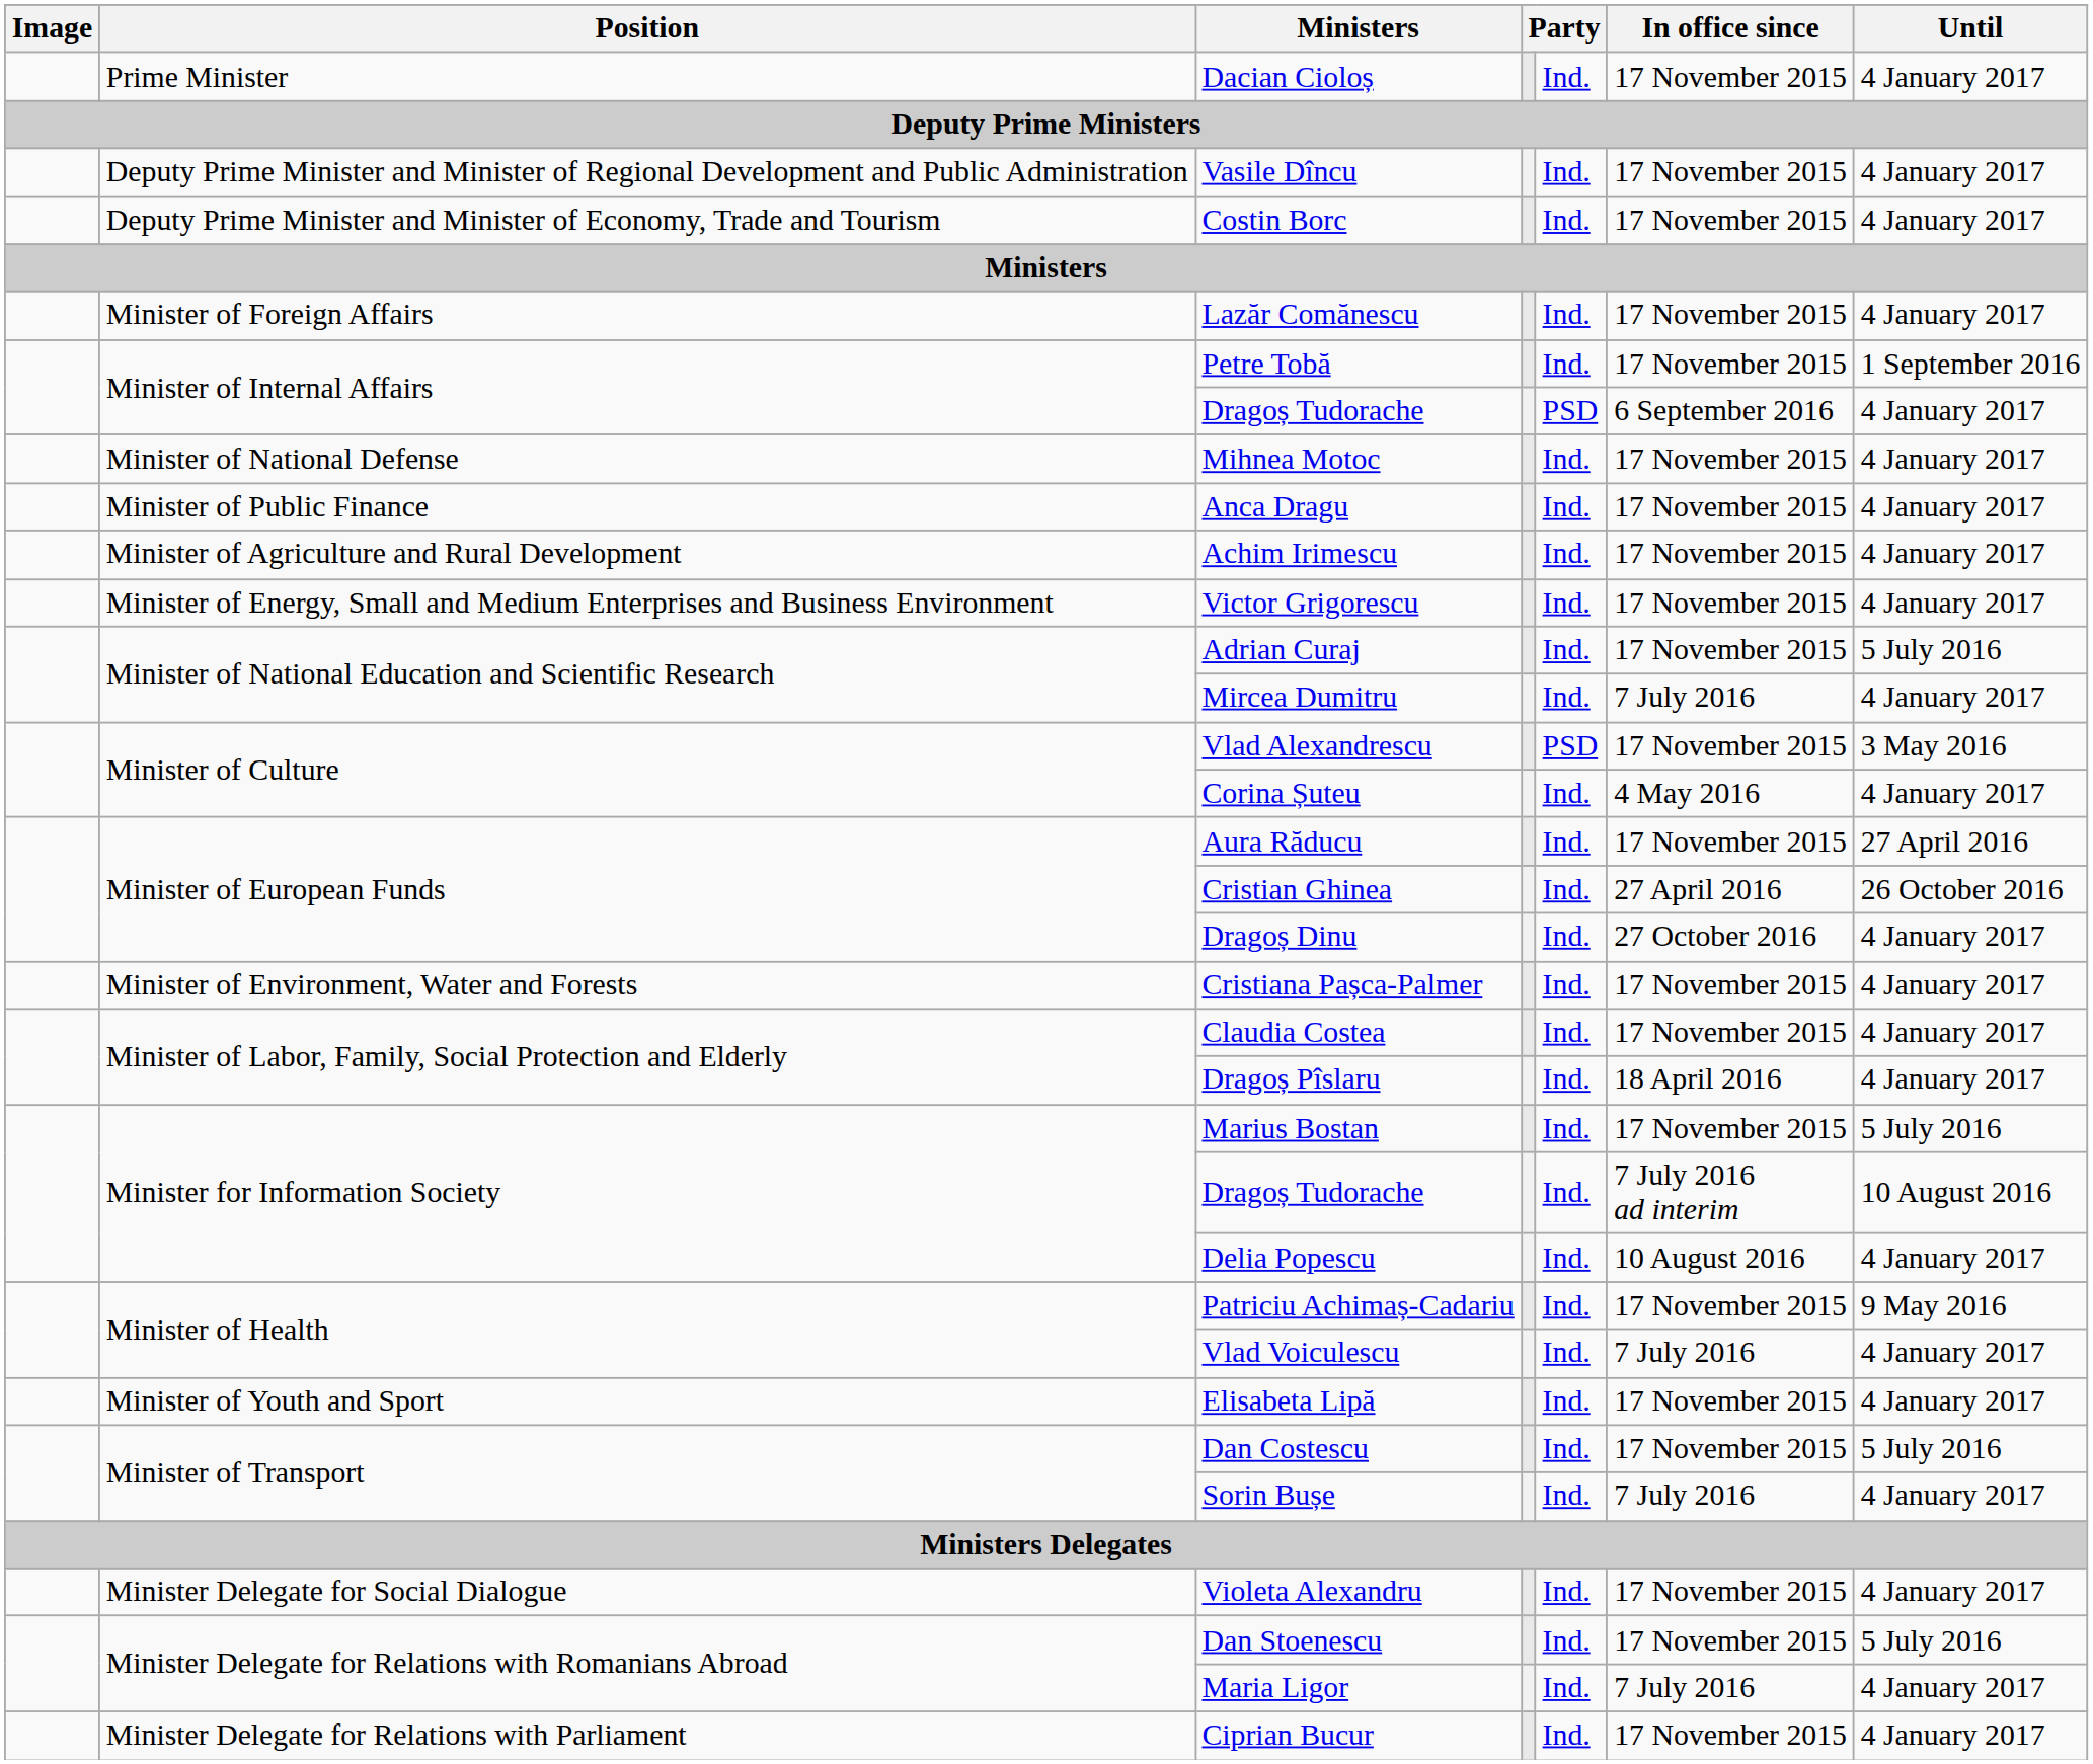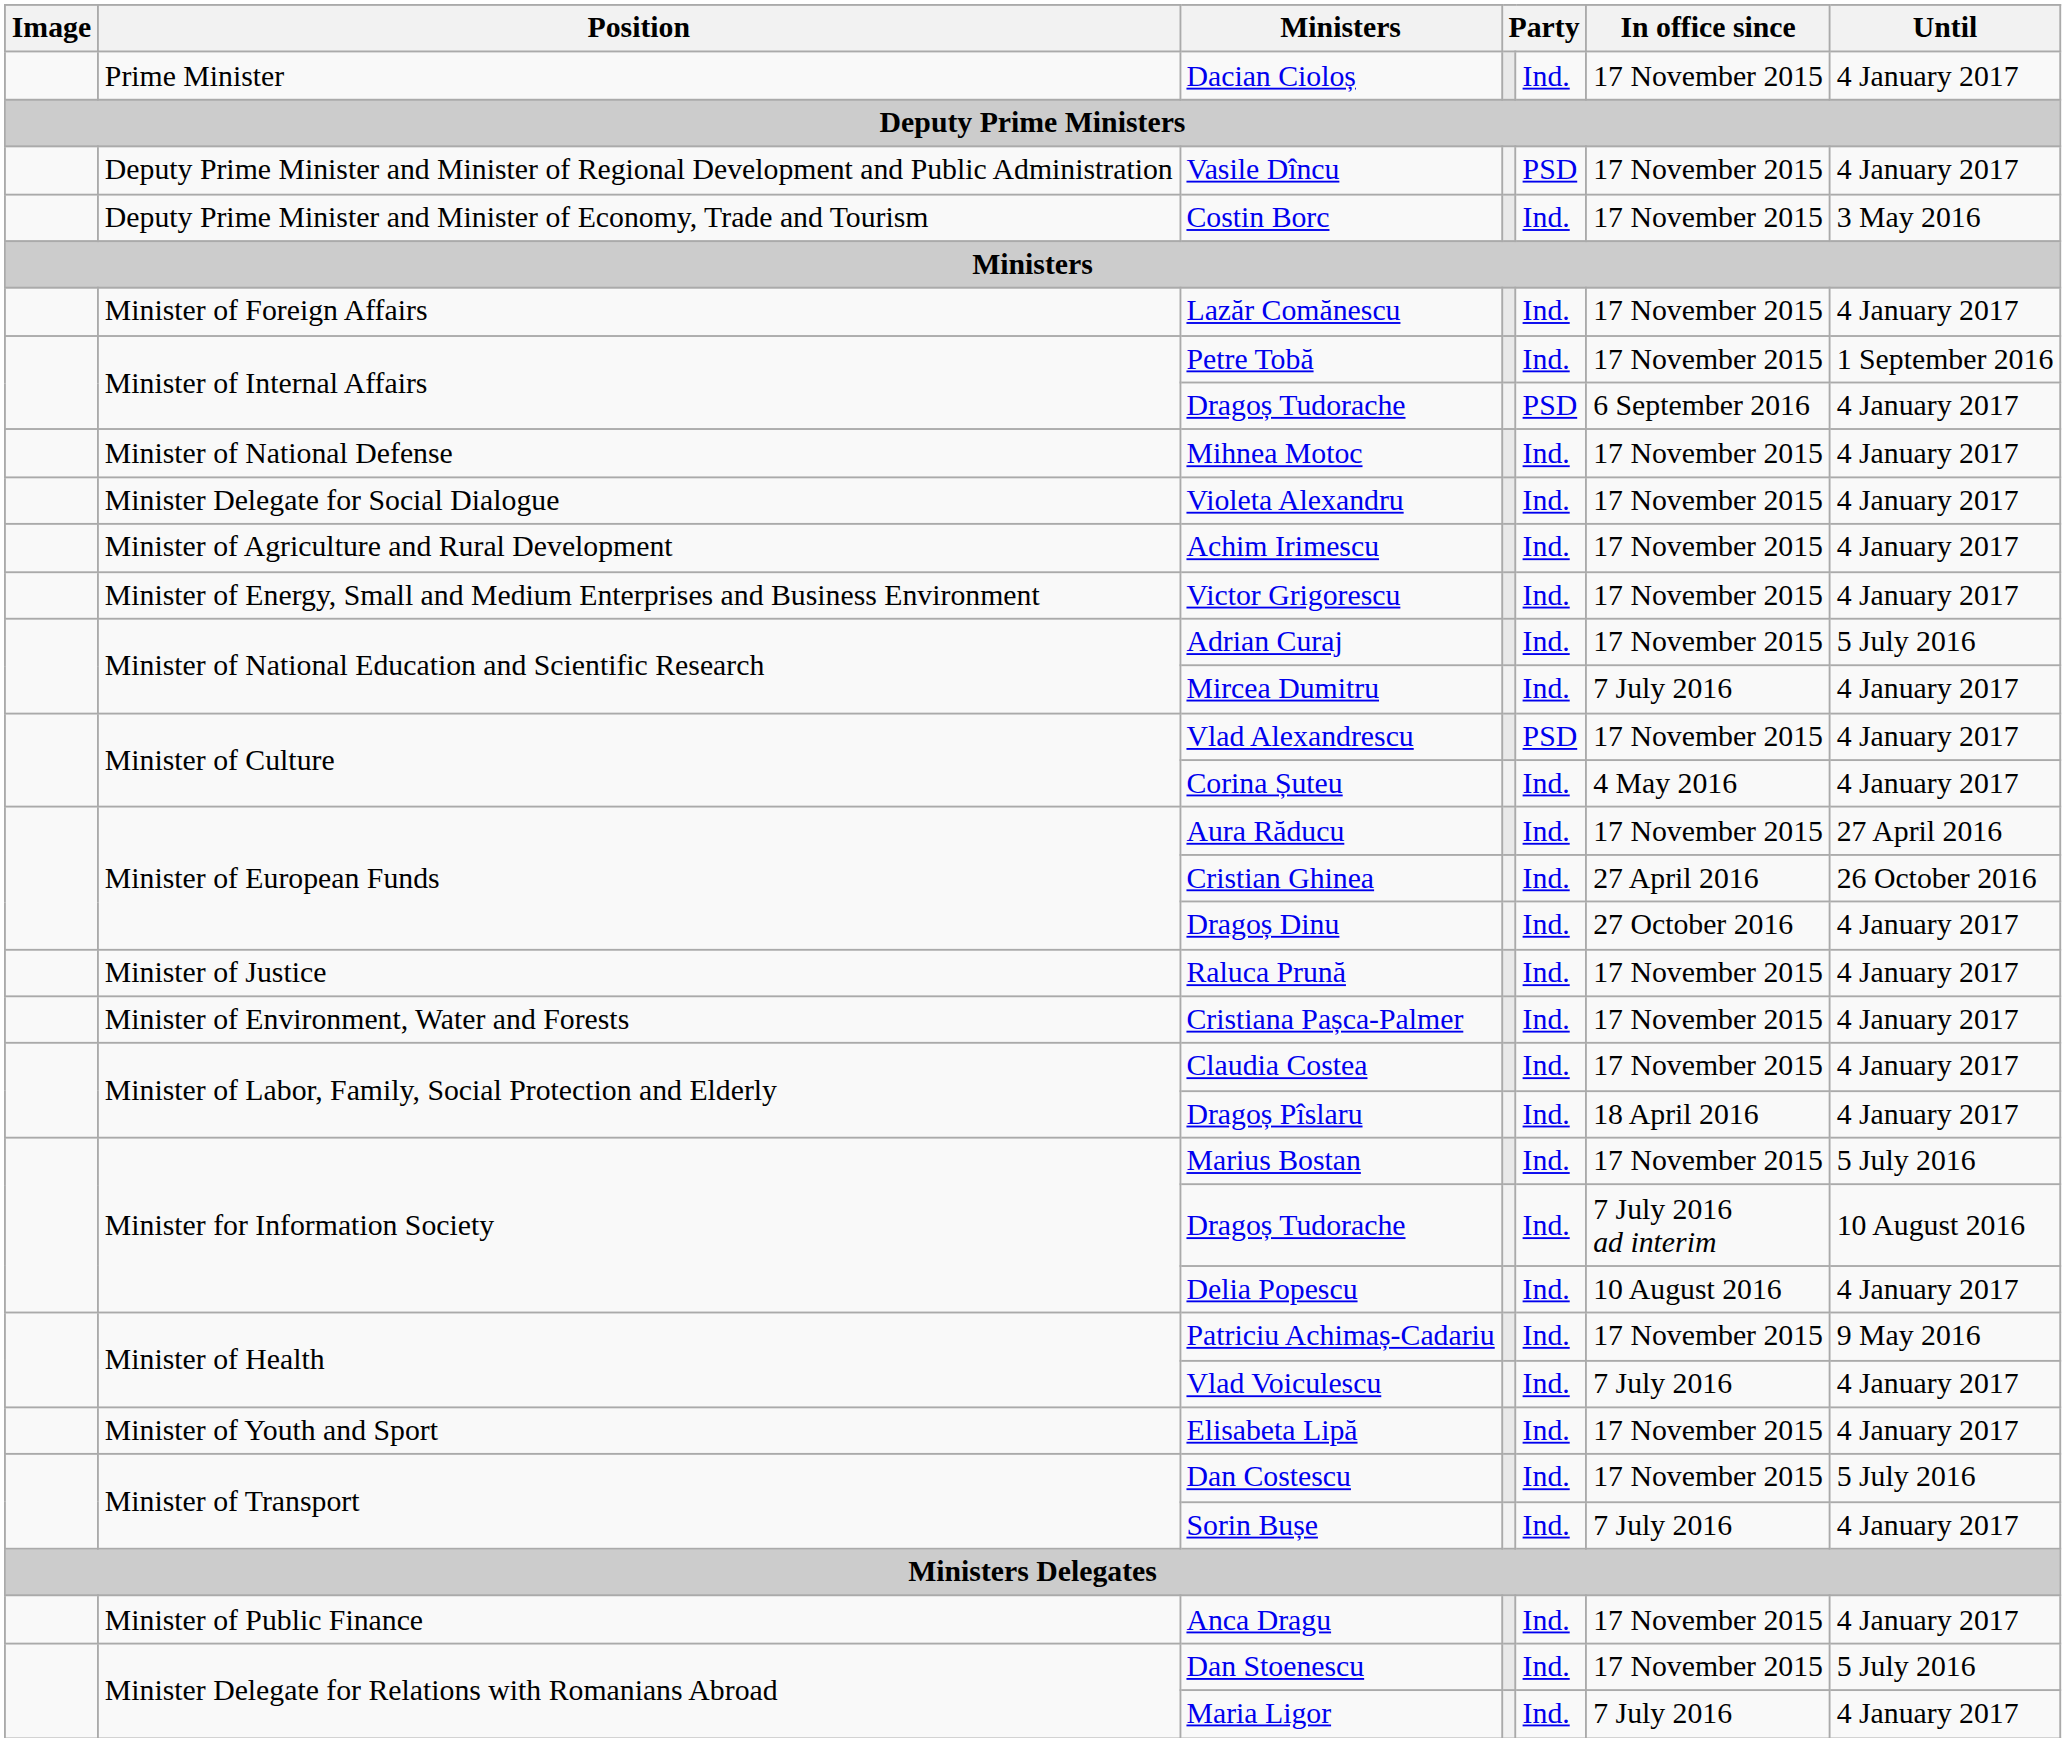Vasile Dîncu | column 5: Ind. -> PSD
Costin Borc | Until: 4 January 2017 -> 3 May 2016
rows swapped: Anca Dragu <-> Violeta Alexandru
Vlad Alexandrescu | Until: 3 May 2016 -> 4 January 2017
+ row: Minister of Justice | Raluca Prună | Ind. | 17 November 2015 | 4 January 2017
- row: Minister Delegate for Relations with Parliament | Ciprian Bucur | Ind. | 17 November 2015 | 4 January 2017
